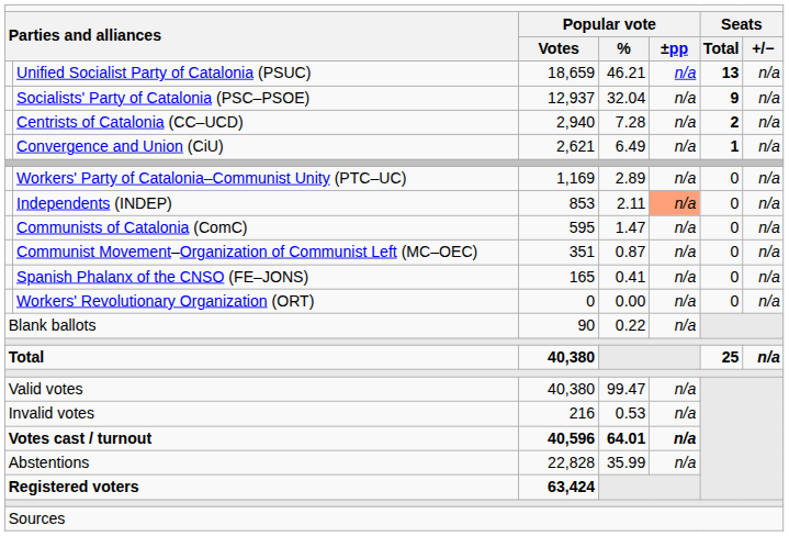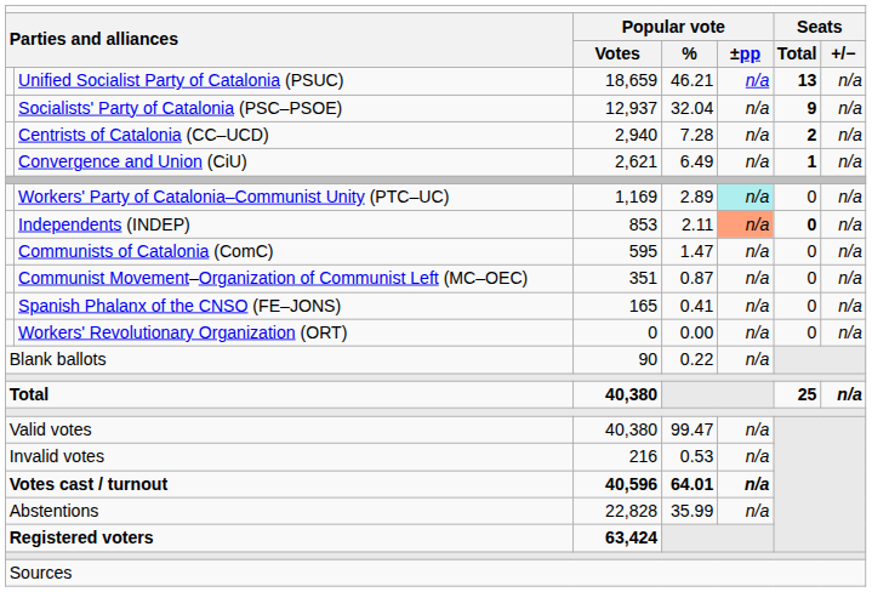Workers' Party of Catalonia–Communist Unity (PTC–UC) | column 5: no background -> paleturquoise background
Independents (INDEP) | column 6: normal -> bold
